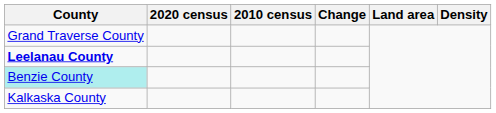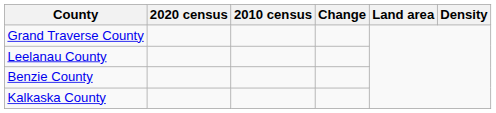Leelanau County | County: bold -> normal
Benzie County | County: paleturquoise background -> no background
